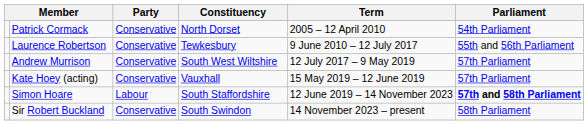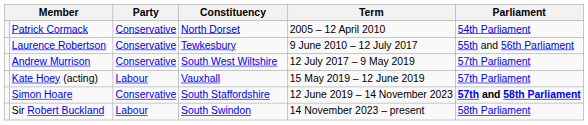Kate Hoey (acting) | Party: Conservative -> Labour
Simon Hoare | Party: Labour -> Conservative
Sir Robert Buckland | Party: Conservative -> Labour
